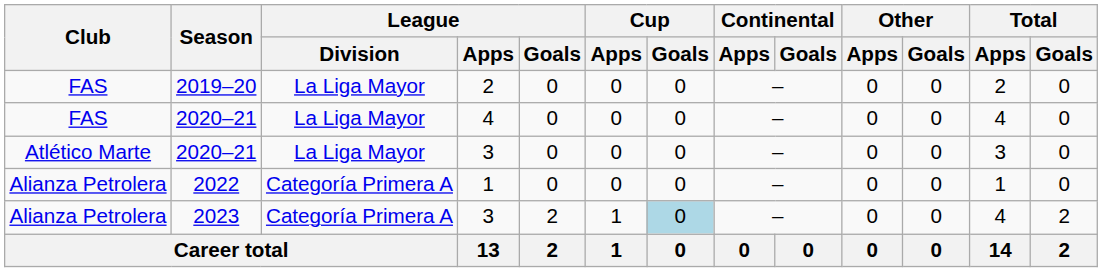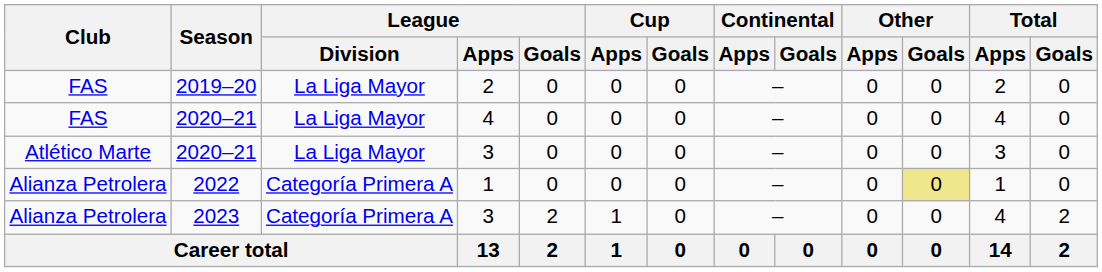2022 | Other / Goals: no background -> khaki background
2023 | Cup / Goals: lightblue background -> no background
